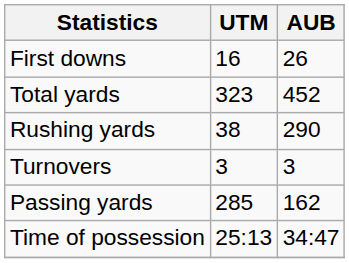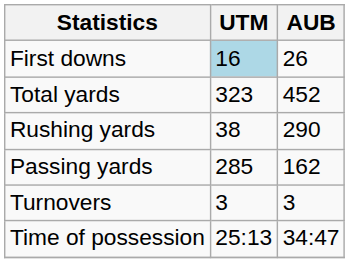First downs | UTM: no background -> lightblue background
rows swapped: Passing yards <-> Turnovers
